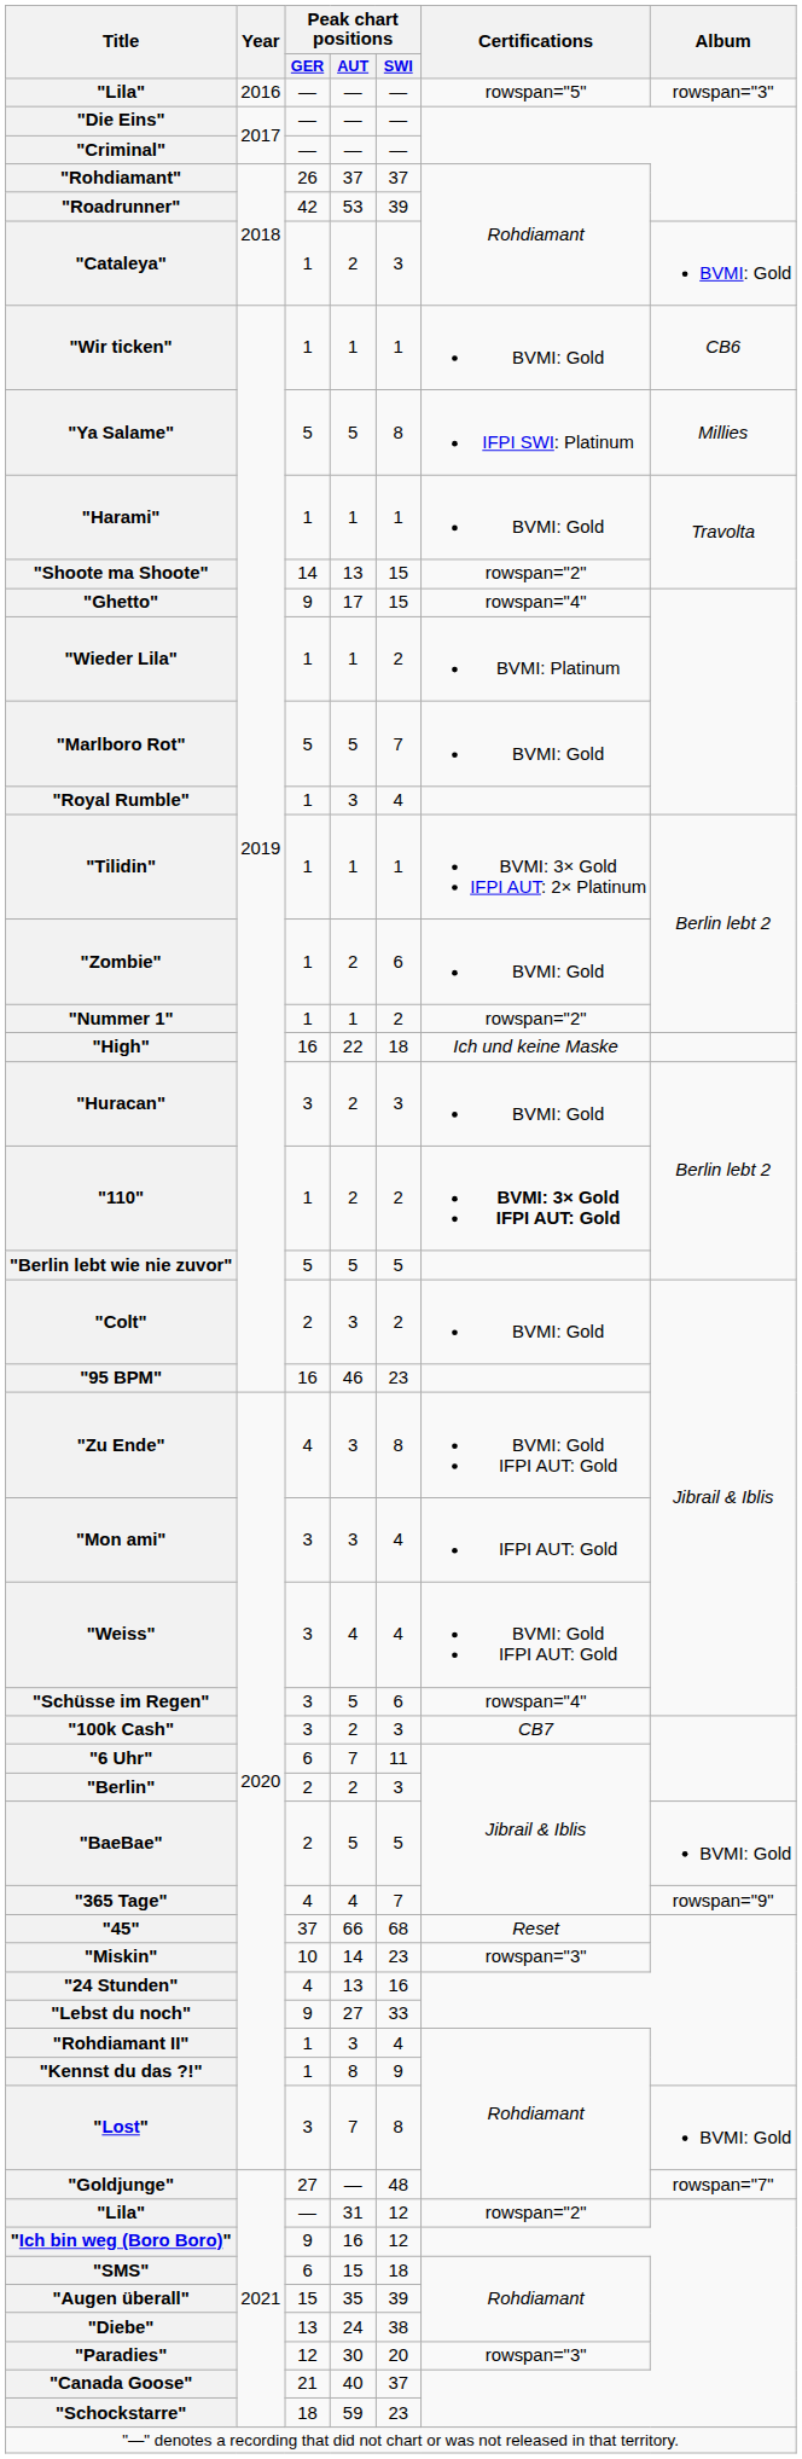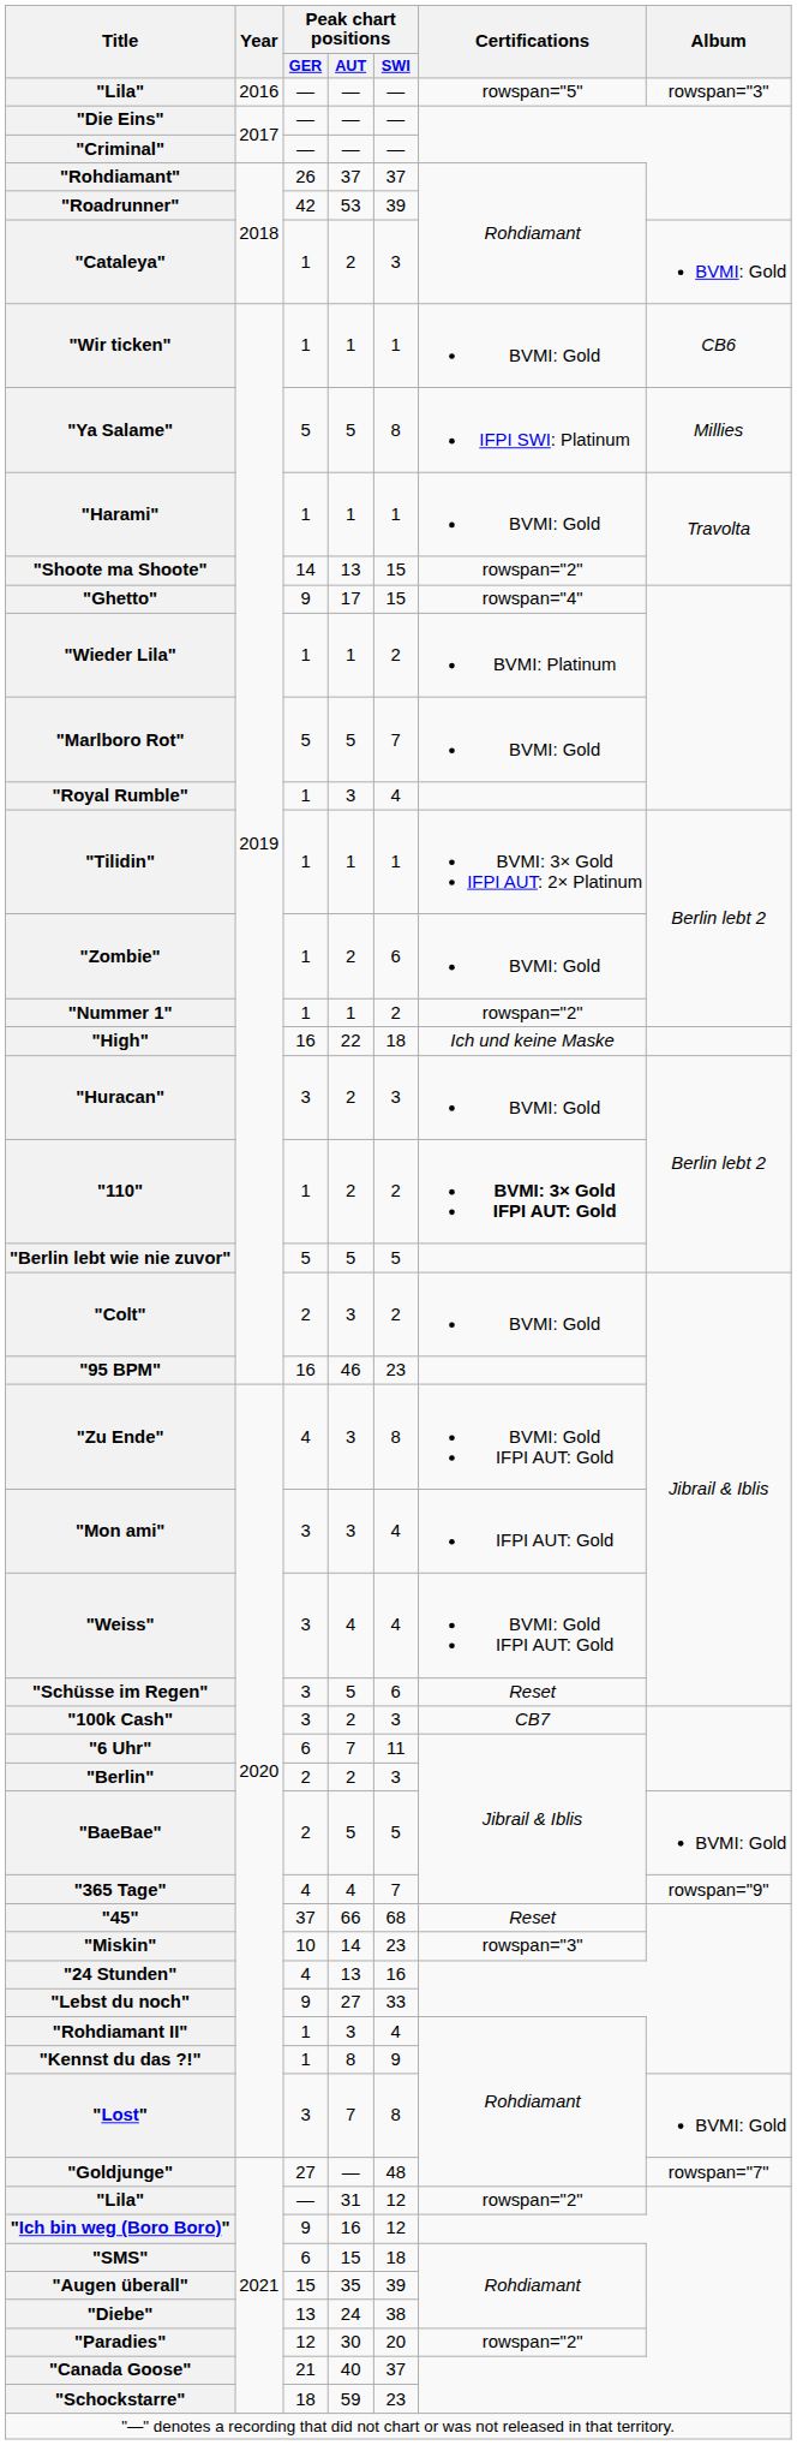"Schüsse im Regen" | Certifications: rowspan="4" -> Reset
"Paradies" | Certifications: rowspan="3" -> rowspan="2"
